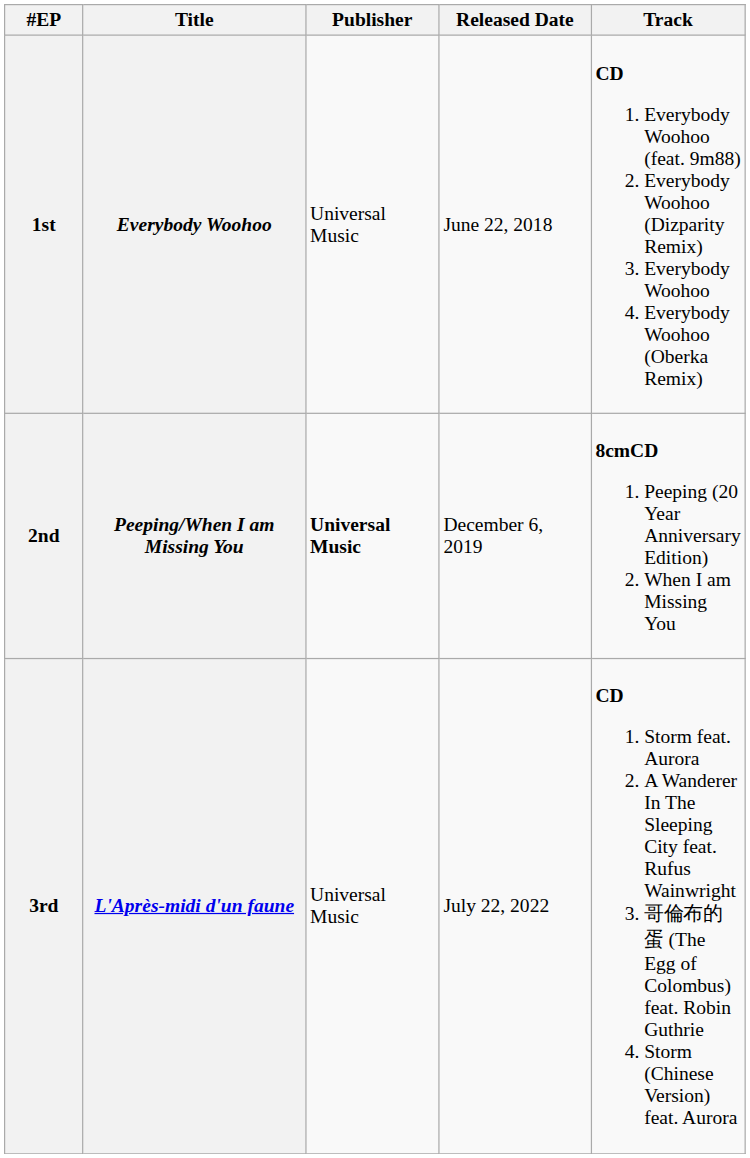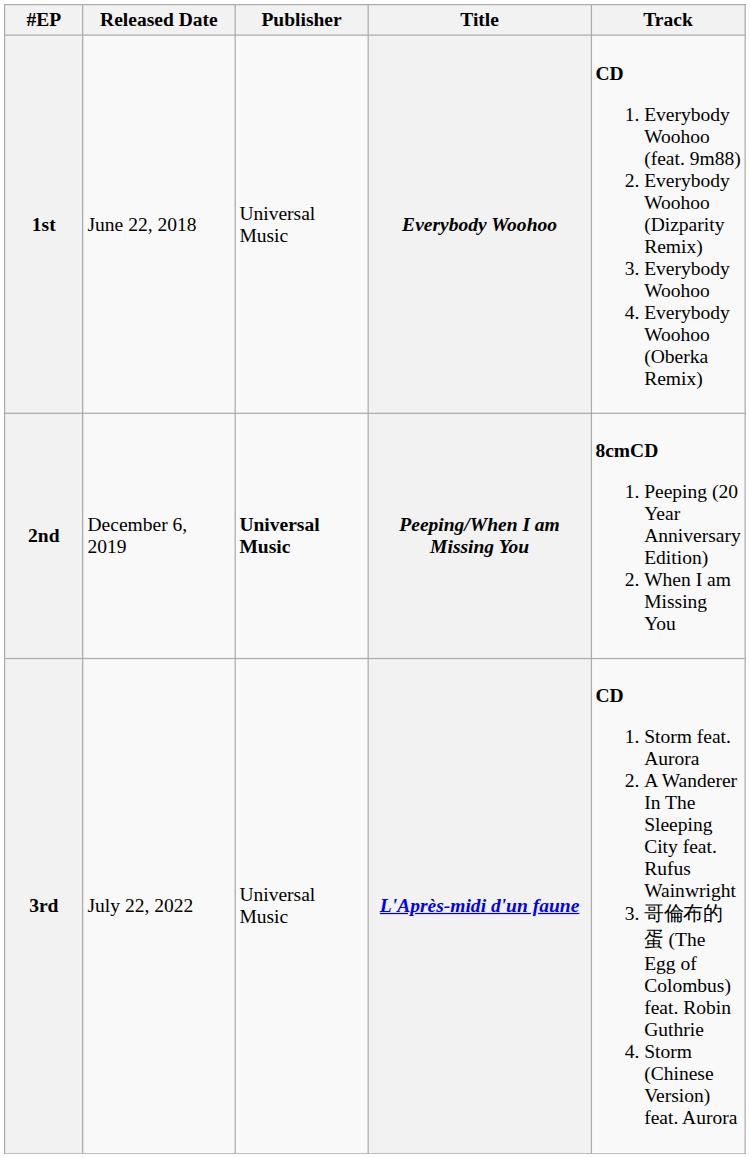columns swapped: Title <-> Released Date
